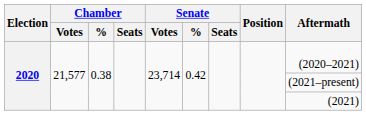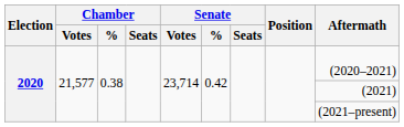row 4 | Aftermath: (2021–present) -> (2021)
row 5 | Aftermath: (2021) -> (2021–present)
